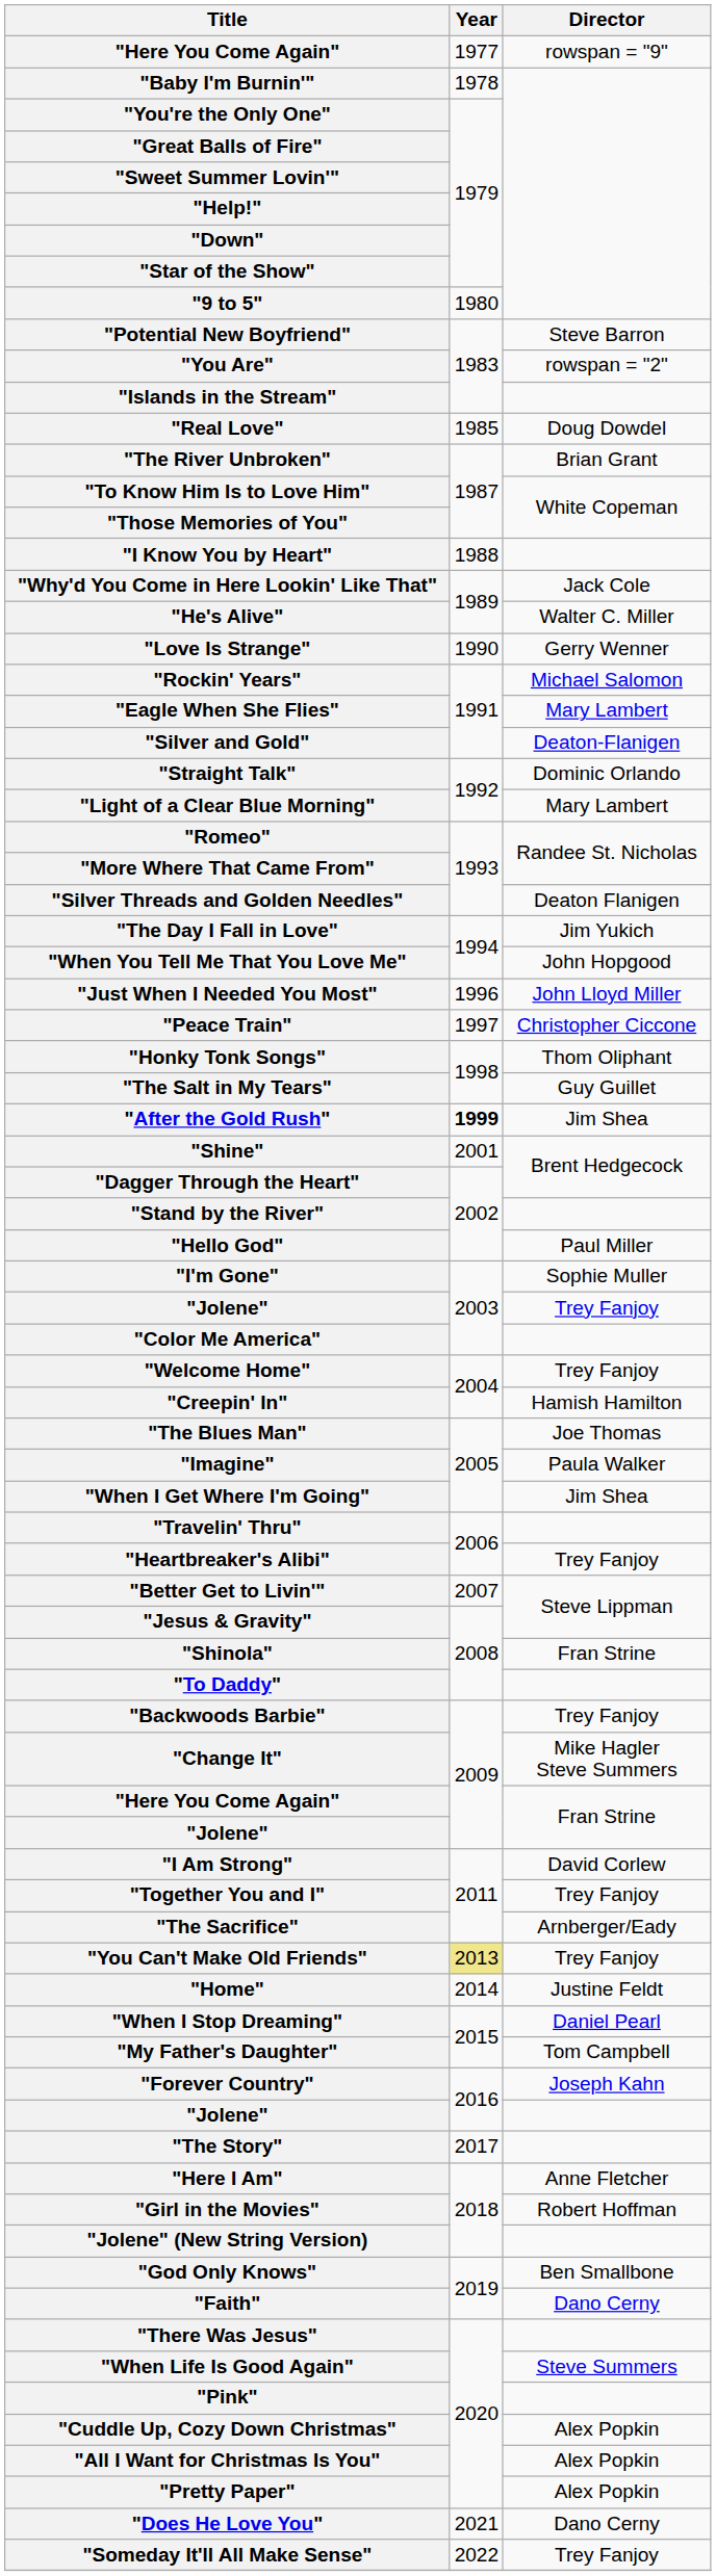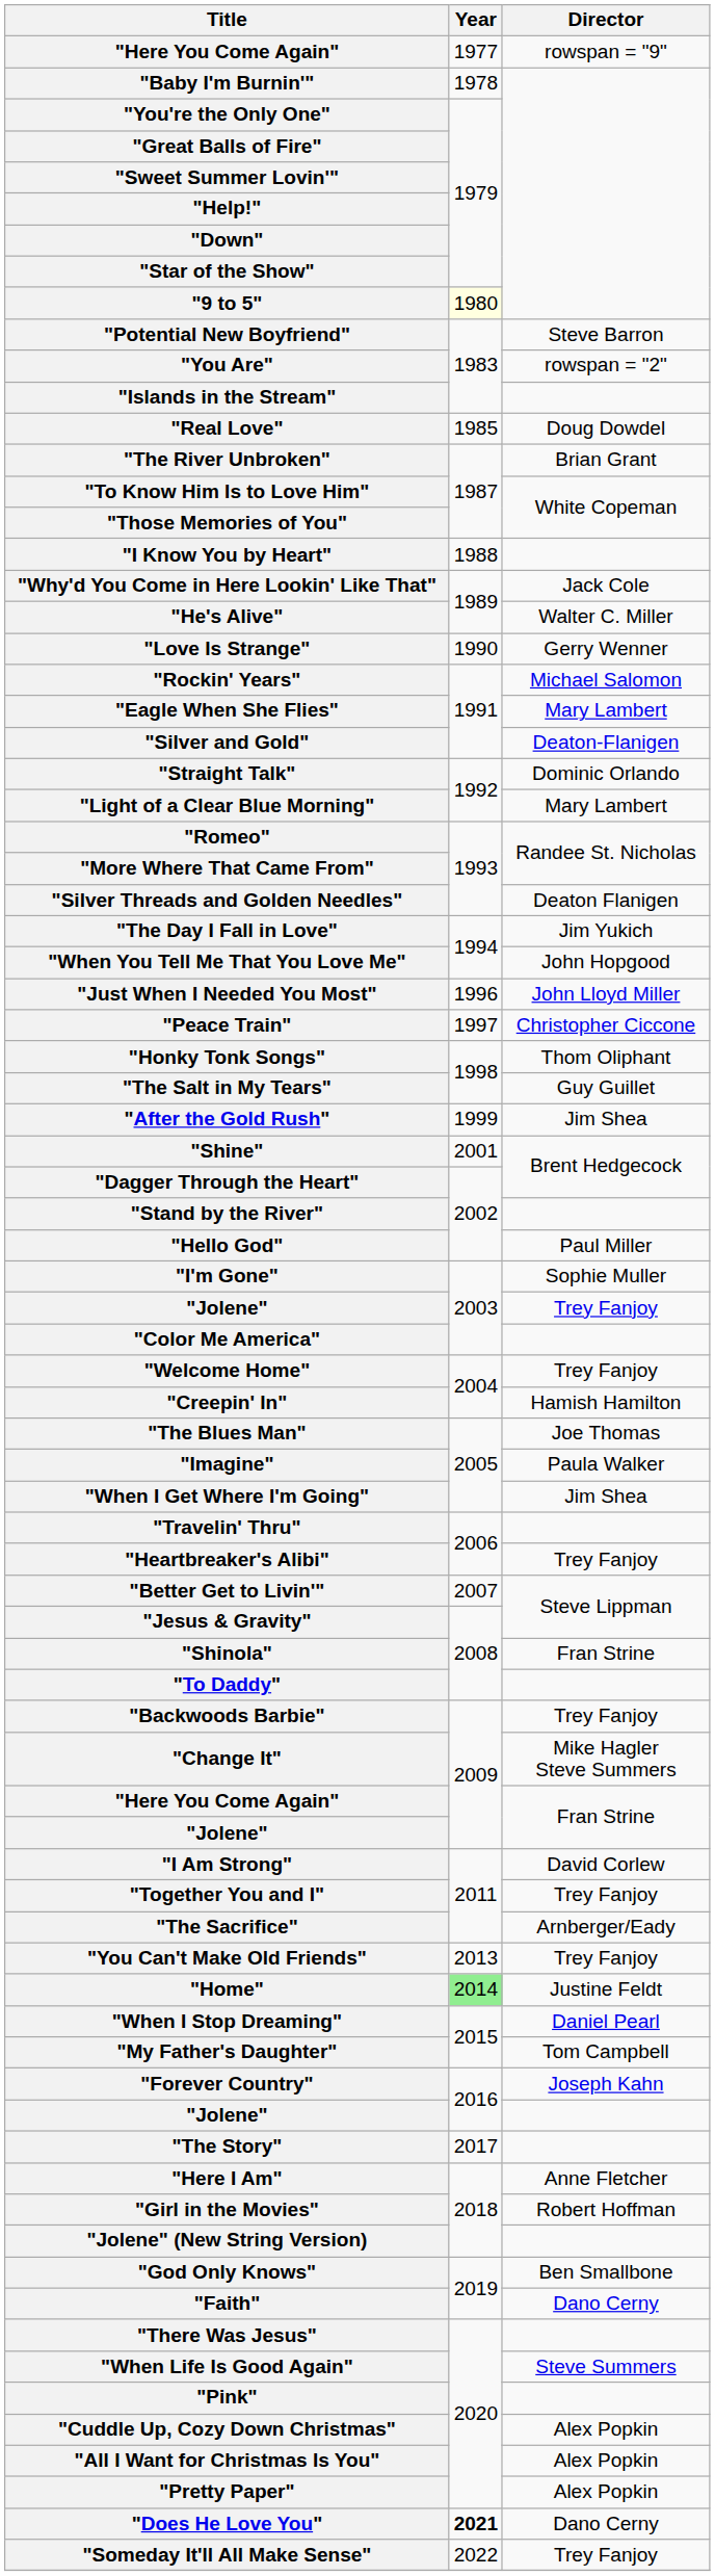"9 to 5" | Year: no background -> lightyellow background
"After the Gold Rush" | Year: bold -> normal
"You Can't Make Old Friends" | Year: khaki background -> no background
"Home" | Year: no background -> lightgreen background
"Does He Love You" | Year: normal -> bold
